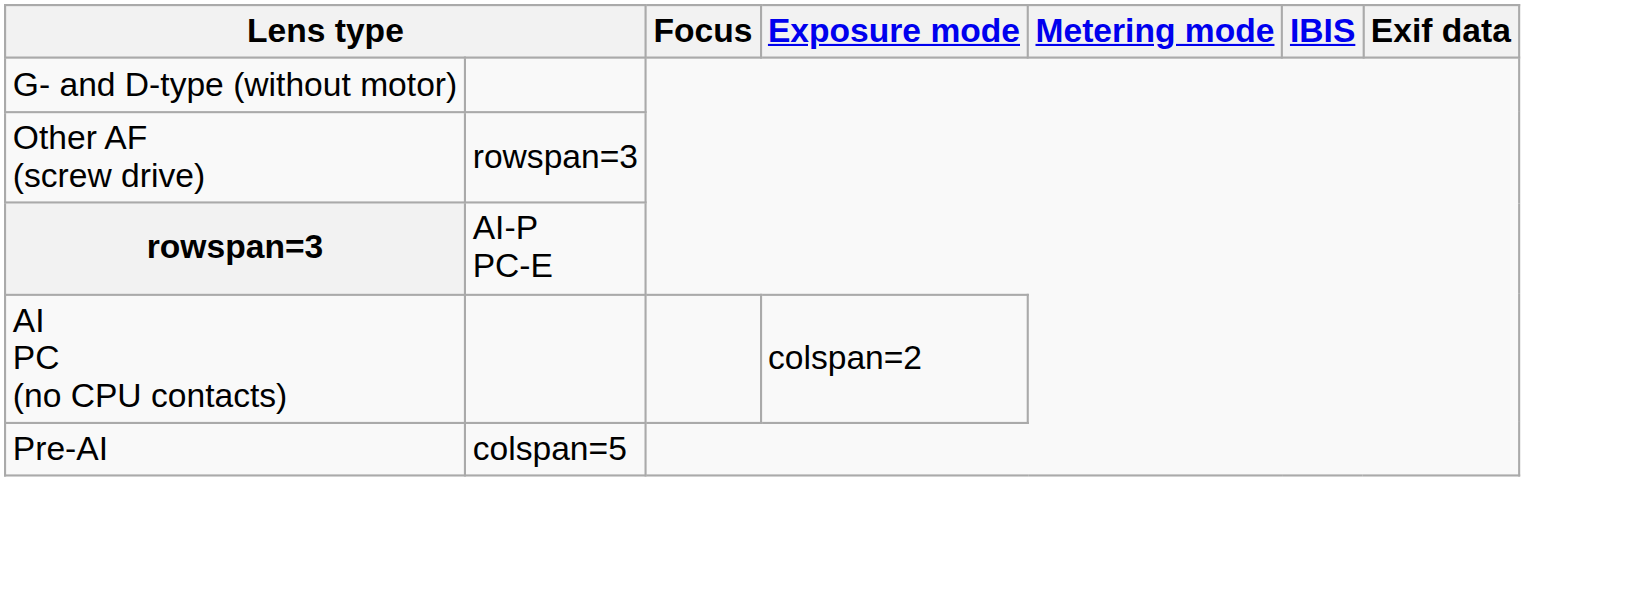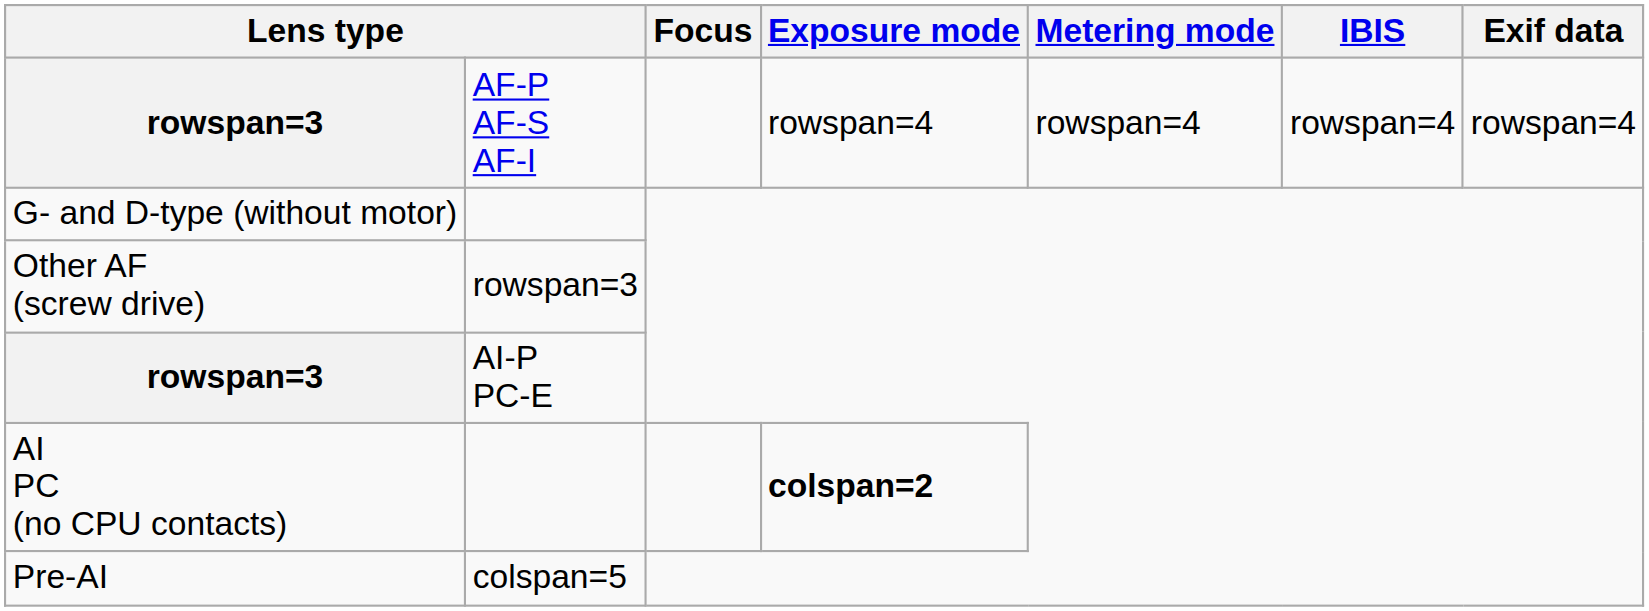+ row: rowspan=3 | AF-P AF-S AF-I | rowspan=4 | rowspan=4 | rowspan=4 | rowspan=4
AI PC (no CPU contacts) | Exposure mode: normal -> bold
